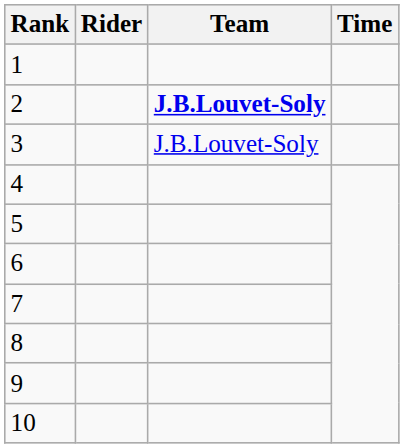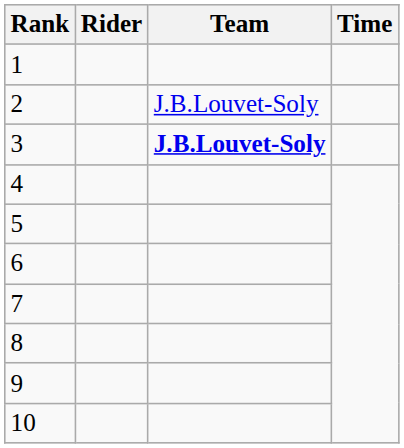2 | Team: bold -> normal
3 | Team: normal -> bold
